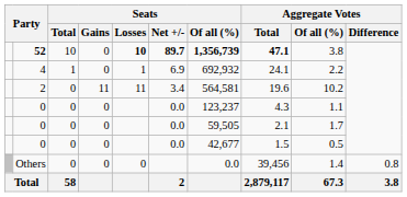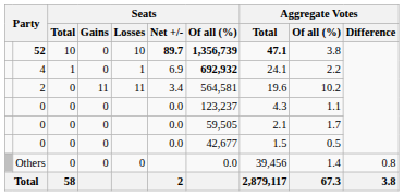52 | Seats / Losses: bold -> normal
4 | Seats / Of all (%): normal -> bold
